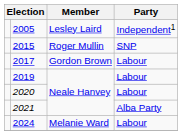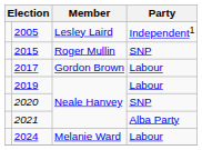2020 | Party: Labour -> SNP
